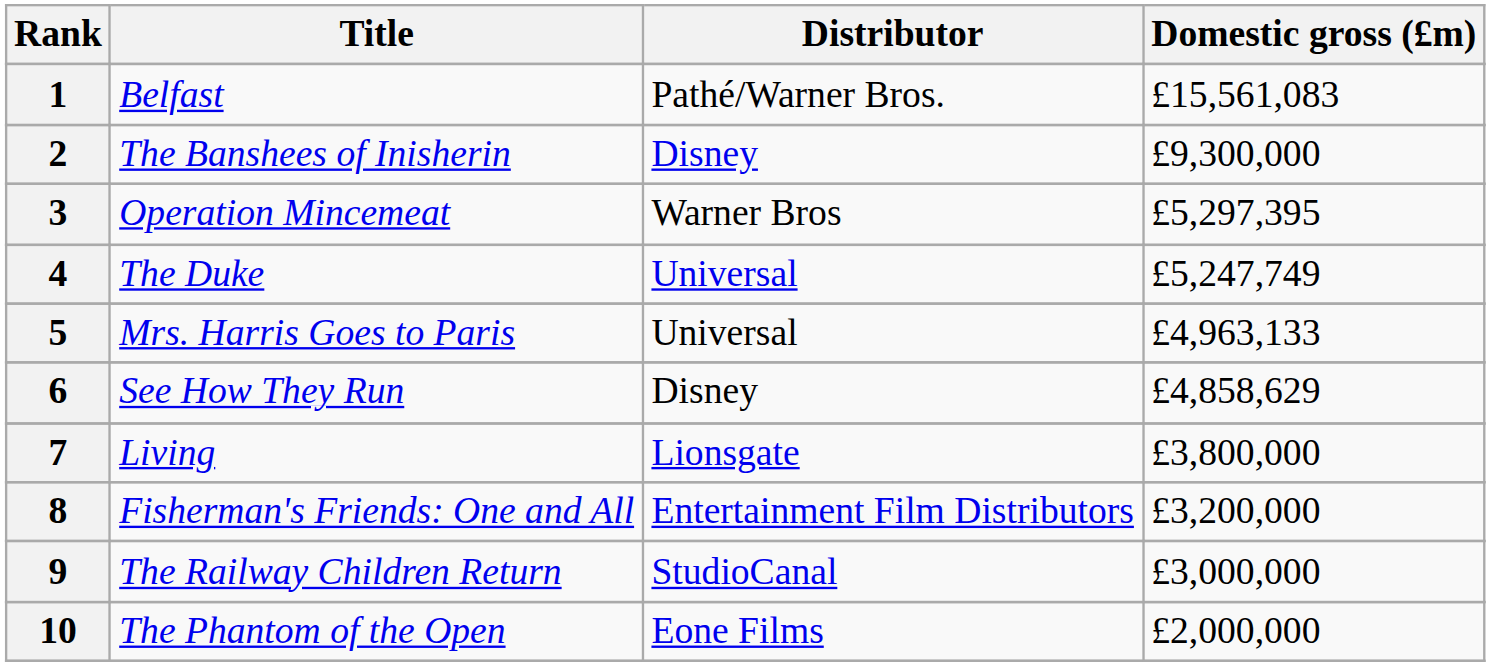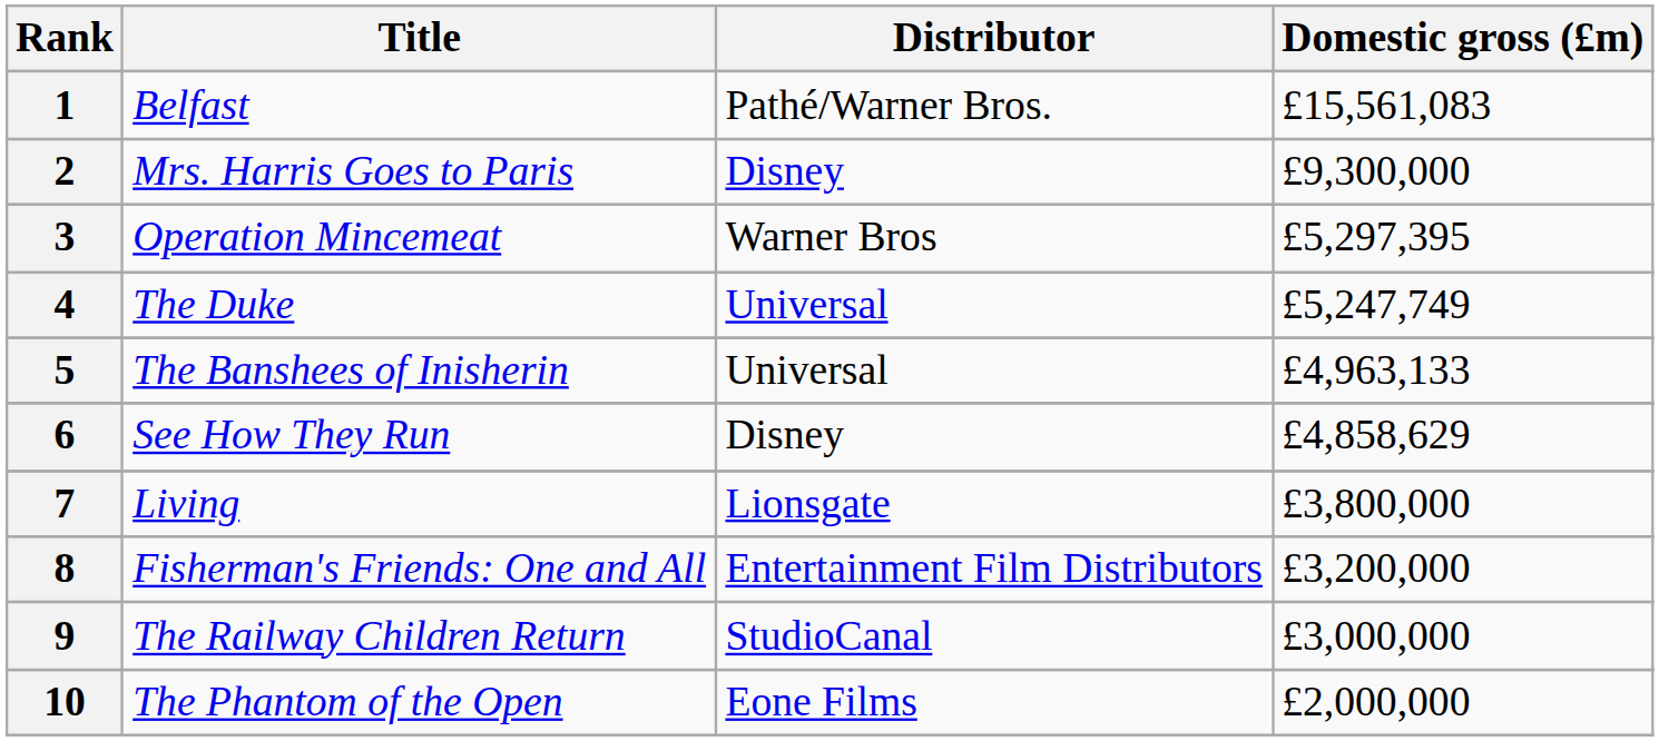2 | Title: The Banshees of Inisherin -> Mrs. Harris Goes to Paris
5 | Title: Mrs. Harris Goes to Paris -> The Banshees of Inisherin
